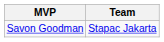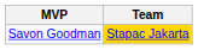Savon Goodman | Team: no background -> gold background
